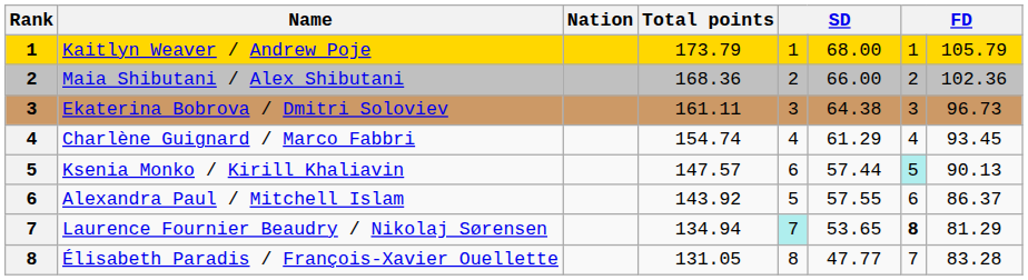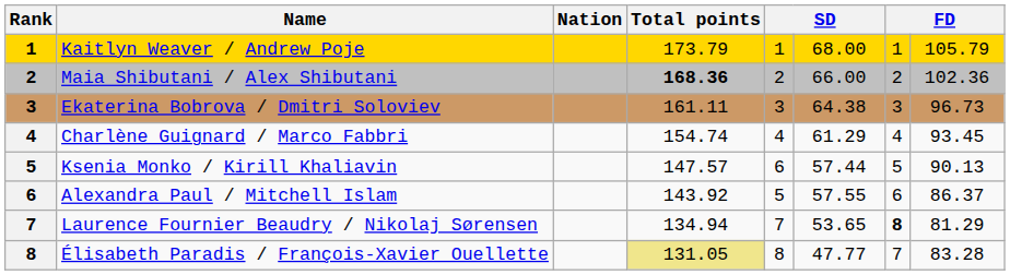Maia Shibutani / Alex Shibutani | Total points: normal -> bold
Ksenia Monko / Kirill Khaliavin | column 7: paleturquoise background -> no background
Laurence Fournier Beaudry / Nikolaj Sørensen | column 5: paleturquoise background -> no background
Élisabeth Paradis / François-Xavier Ouellette | Total points: no background -> khaki background
